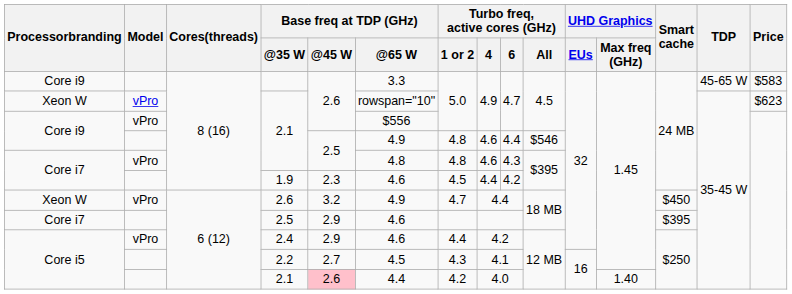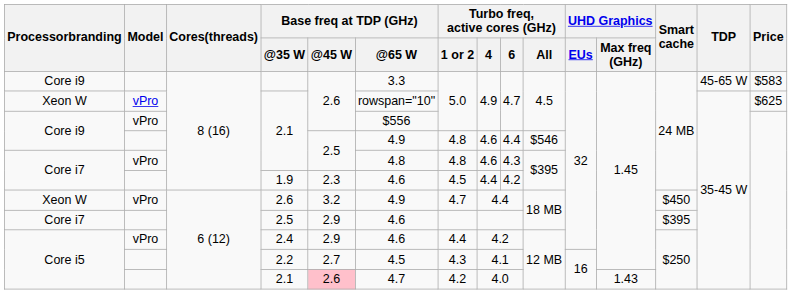Xeon W / 2.1 | Price: $623 -> $625
Core i5 / 2.1 | Base freq at TDP (GHz) / @65 W: 4.4 -> 4.7
Core i5 / 2.1 | UHD Graphics / Max freq (GHz): 1.40 -> 1.43
